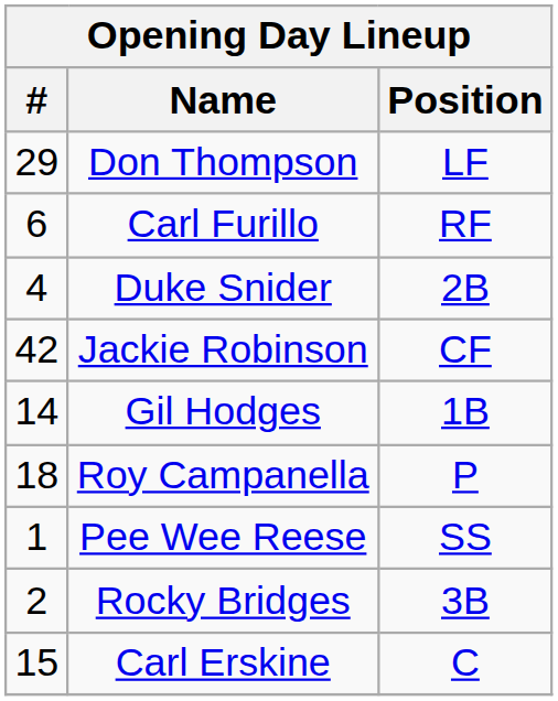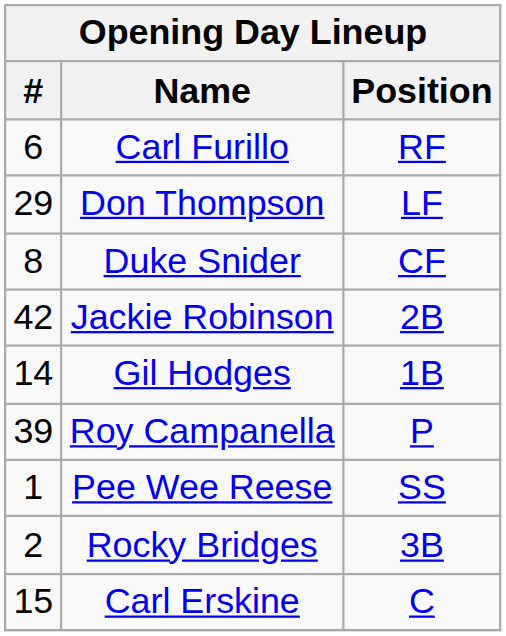rows swapped: Don Thompson <-> Carl Furillo
Duke Snider | #: 4 -> 8
Duke Snider | Position: 2B -> CF
Jackie Robinson | Position: CF -> 2B
Roy Campanella | #: 18 -> 39
